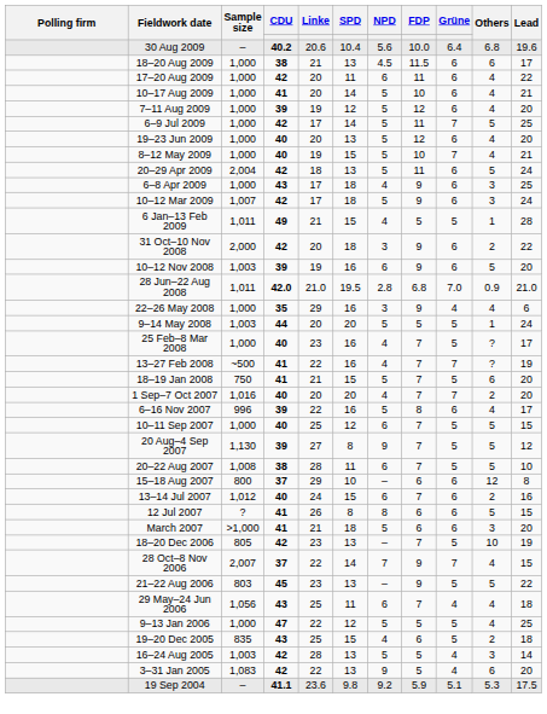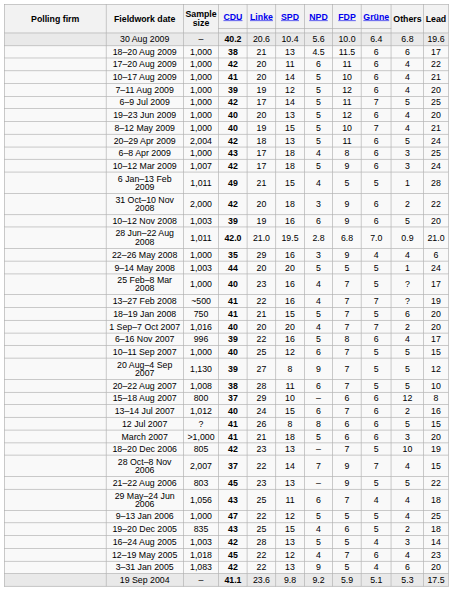6–8 Apr 2009 | FDP: 9 -> 8
+ row: 12–19 May 2005 | 1,018 | 45 | 22 | 12 | 4 | 7 | 6 | 4 | 23
